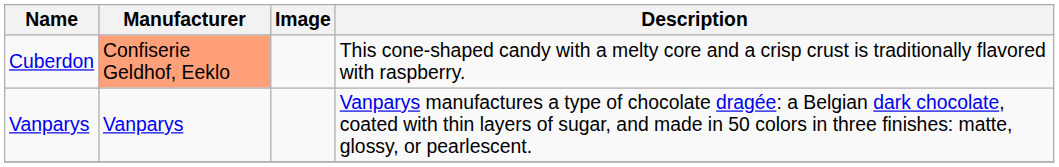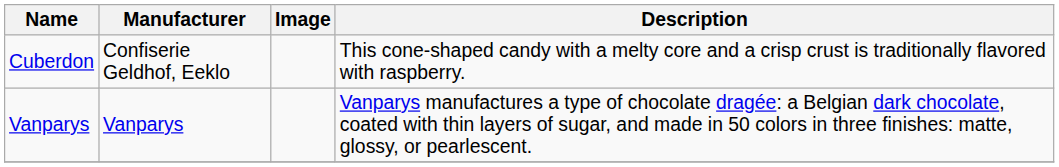Cuberdon | Manufacturer: lightsalmon background -> no background
